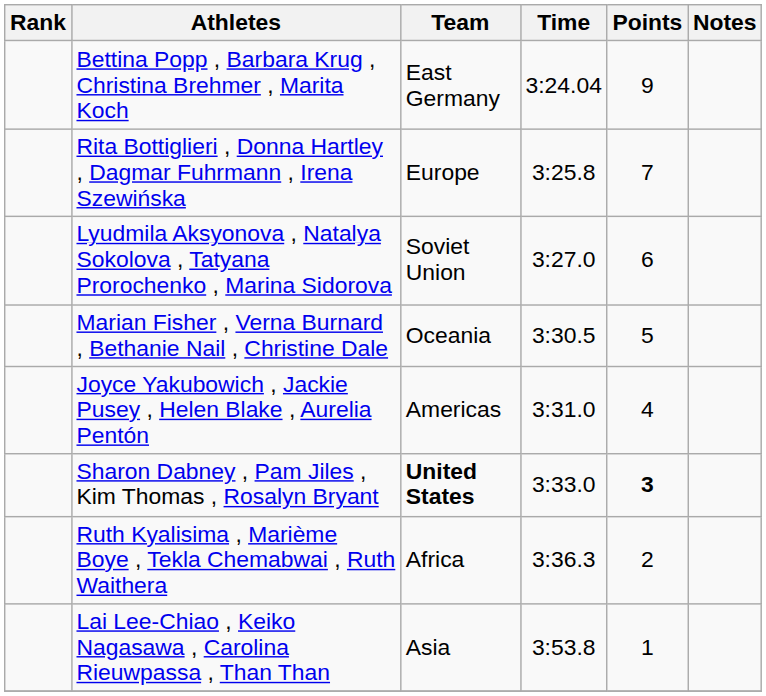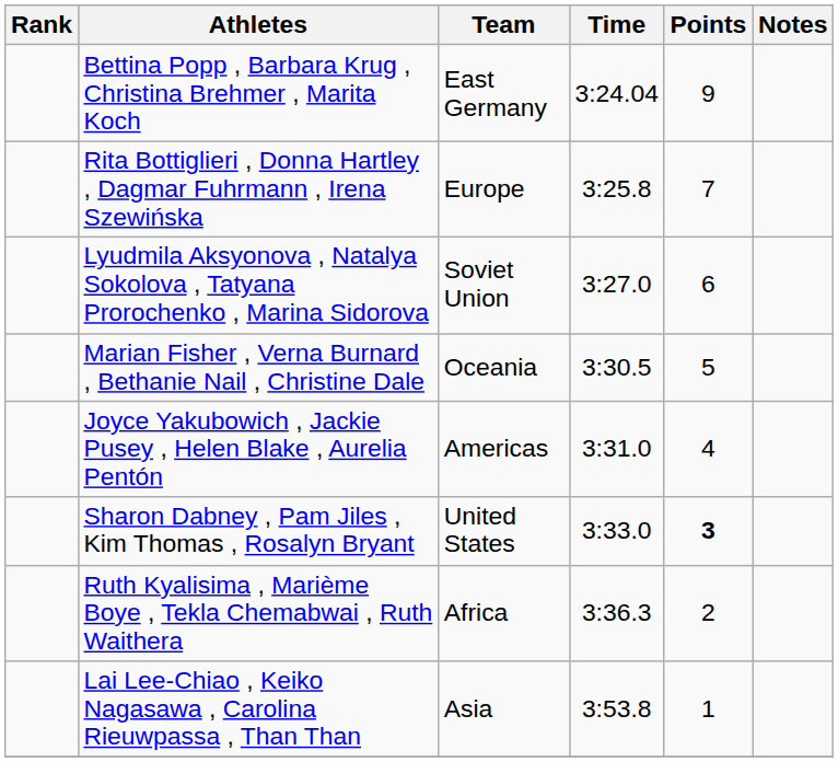Sharon Dabney , Pam Jiles , Kim Thomas , Rosalyn Bryant | Team: bold -> normal
